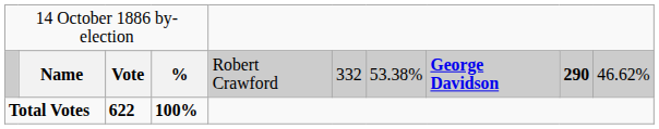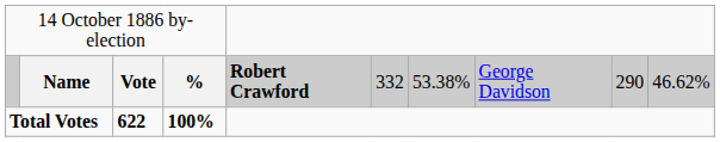row 2 | column 5: normal -> bold
row 2 | column 8: bold -> normal
row 2 | column 9: bold -> normal
